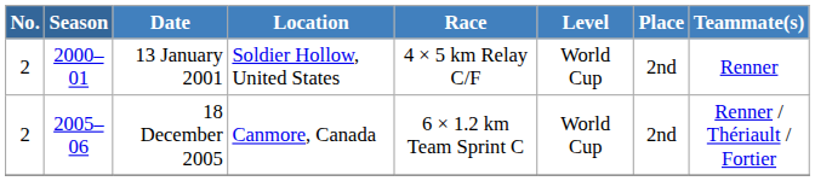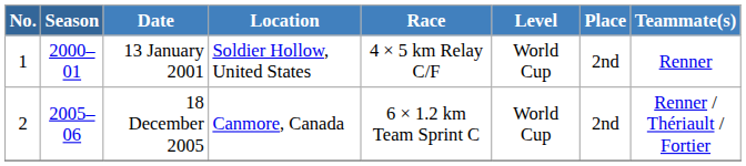13 January 2001 | No.: 2 -> 1
